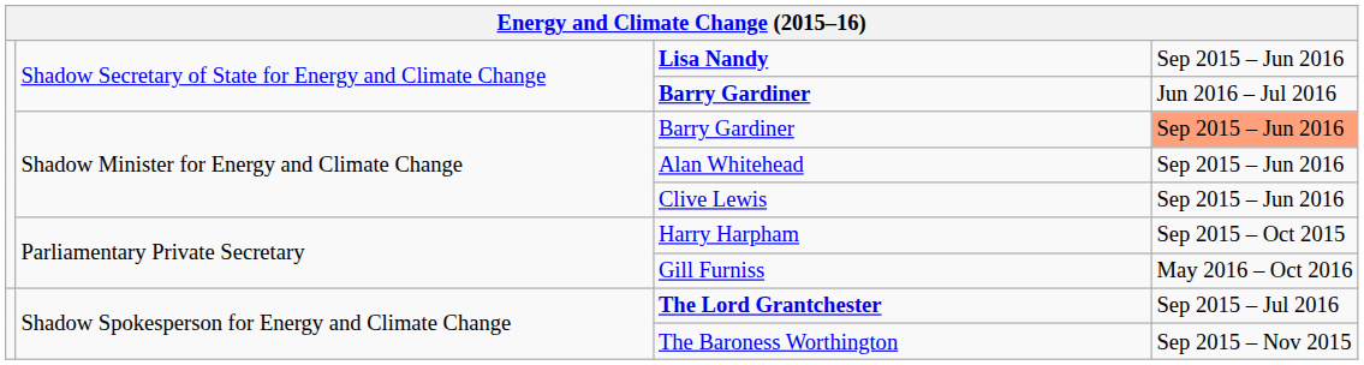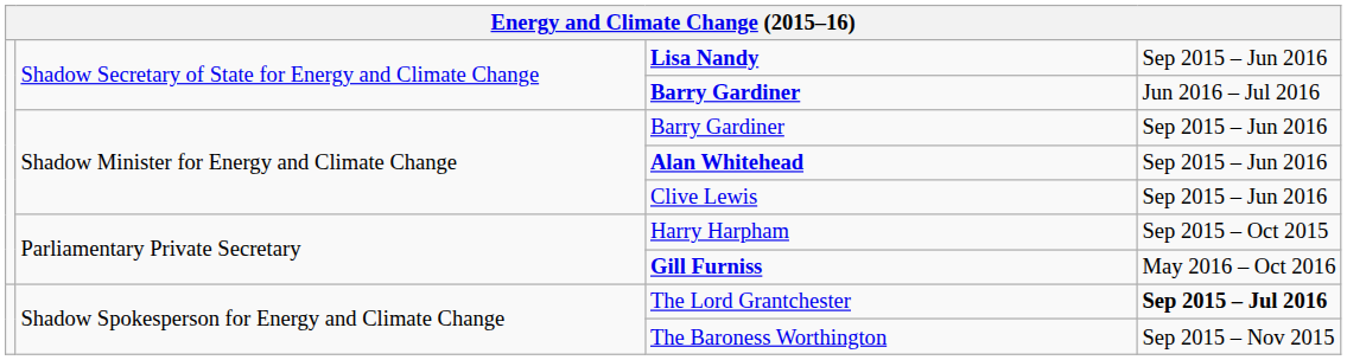Barry Gardiner / Sep 2015 – Jun 2016 | column 4: lightsalmon background -> no background
Alan Whitehead | column 3: normal -> bold
Gill Furniss | column 3: normal -> bold
The Lord Grantchester | column 3: bold -> normal
The Lord Grantchester | column 4: normal -> bold
